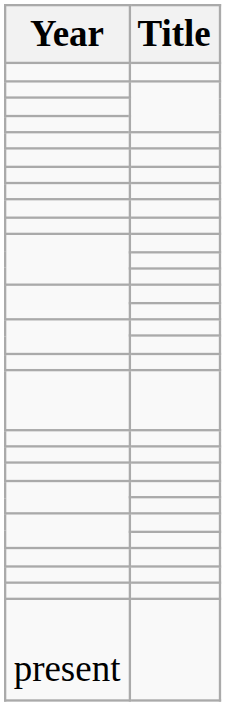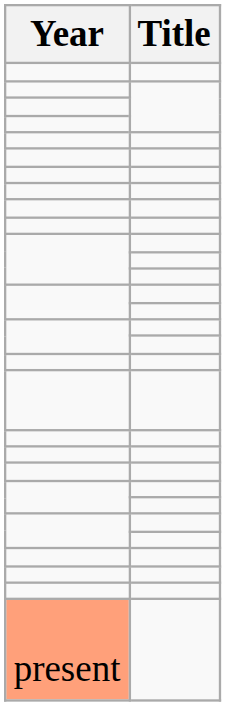row 31 | Year: no background -> lightsalmon background
